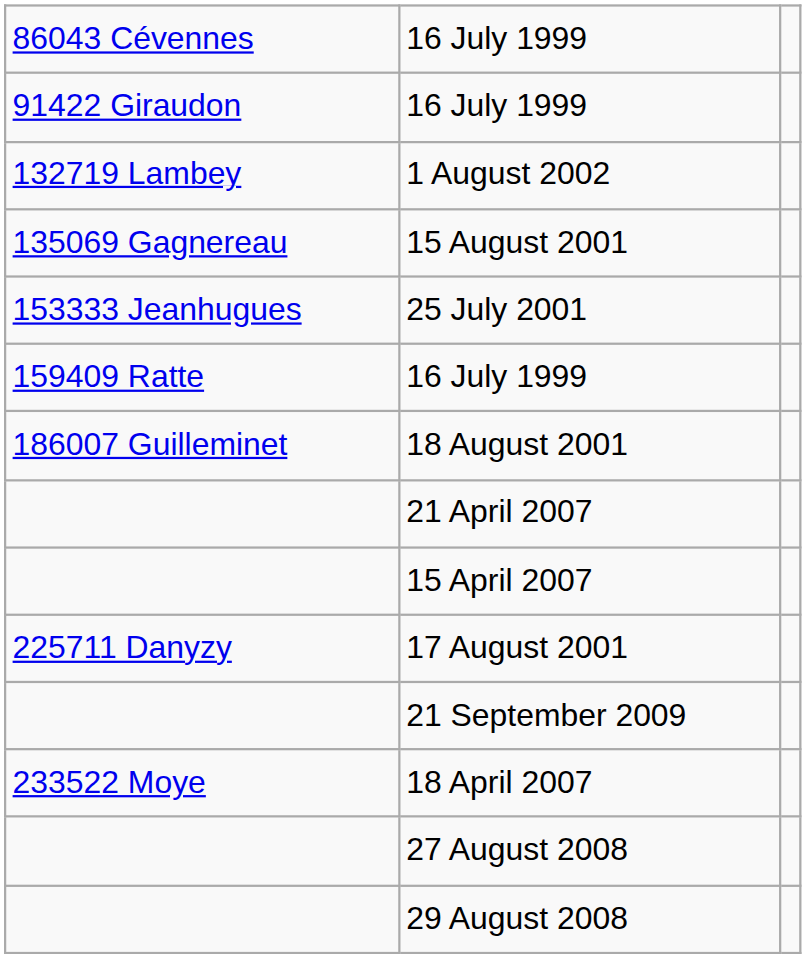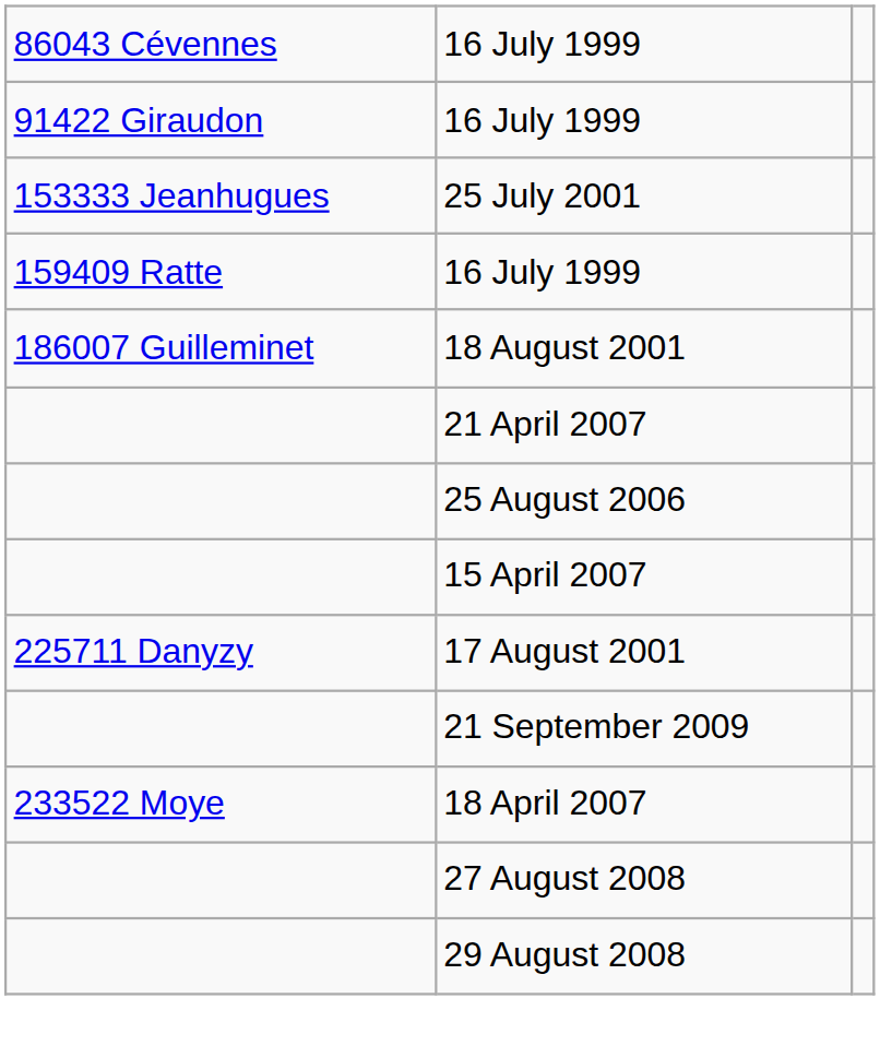- row: 132719 Lambey | 1 August 2002
- row: 135069 Gagnereau | 15 August 2001
+ row: 25 August 2006
